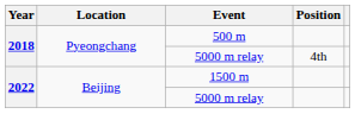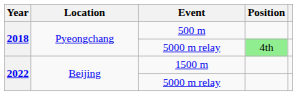2018 / 5000 m relay | Position: no background -> lightgreen background
